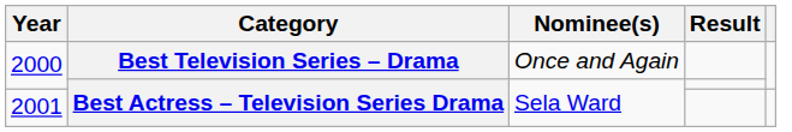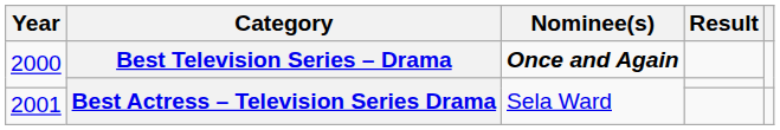2000 / Best Television Series – Drama | Nominee(s): normal -> bold
